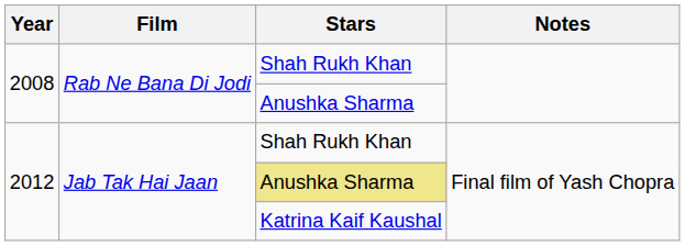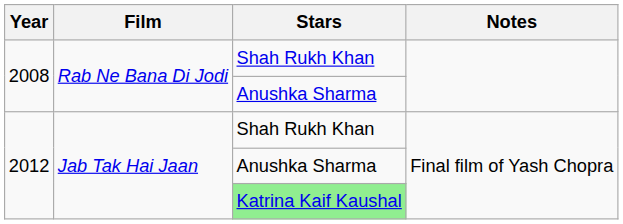2012 / Anushka Sharma | Stars: khaki background -> no background
Katrina Kaif Kaushal | Stars: no background -> lightgreen background
